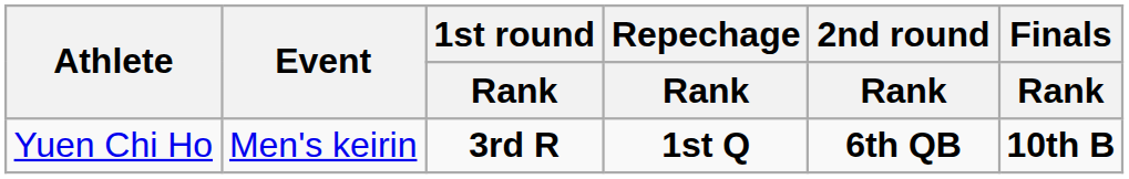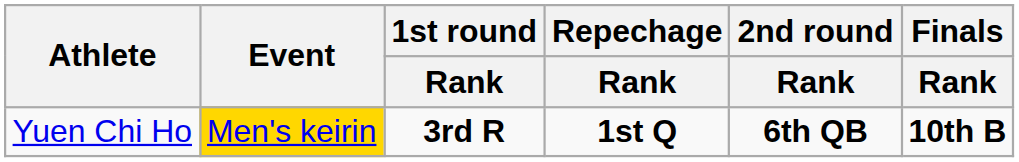Yuen Chi Ho | Event: no background -> gold background
